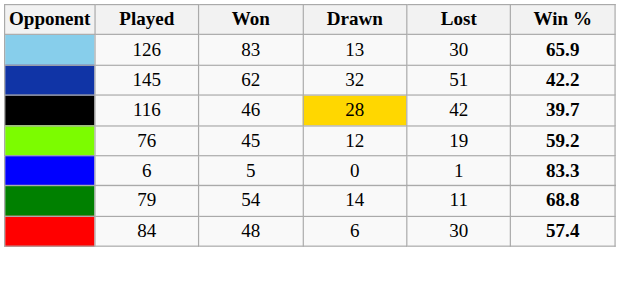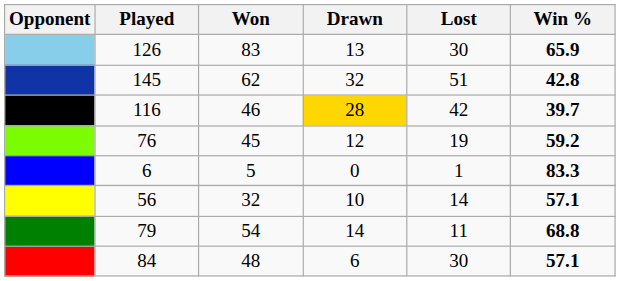145 | Win %: 42.2 -> 42.8
+ row: 56 | 32 | 10 | 14 | 57.1
84 | Win %: 57.4 -> 57.1
